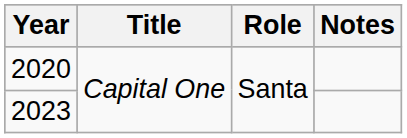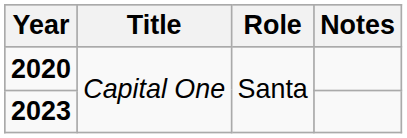2020 | Year: normal -> bold
2023 | Year: normal -> bold
